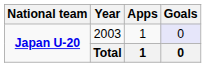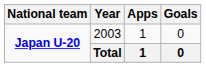Japan U-20 / 2003 | Goals: lavender background -> no background
